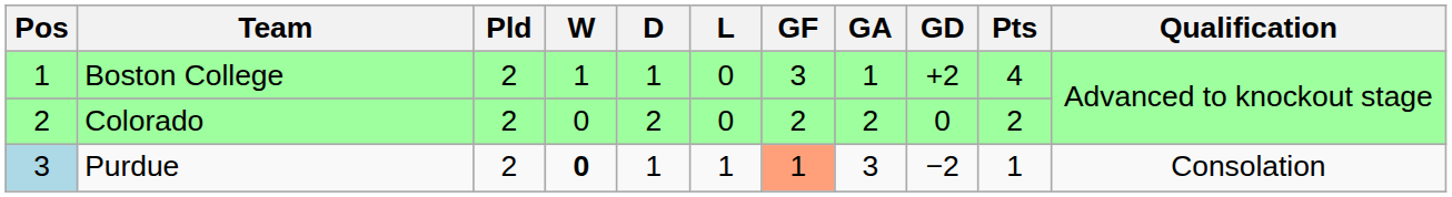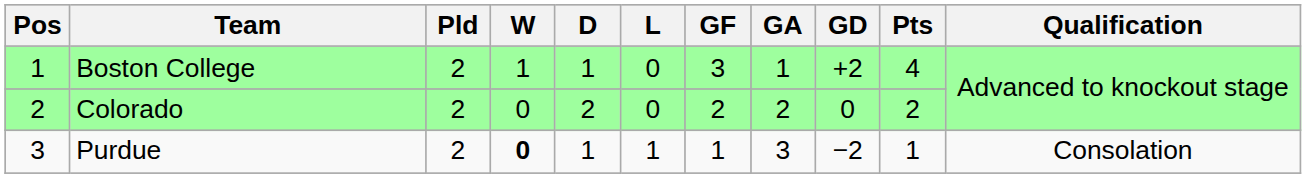Purdue | Pos: lightblue background -> no background
Purdue | GF: lightsalmon background -> no background
